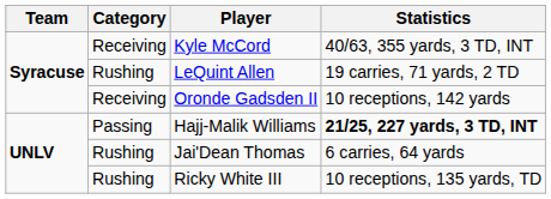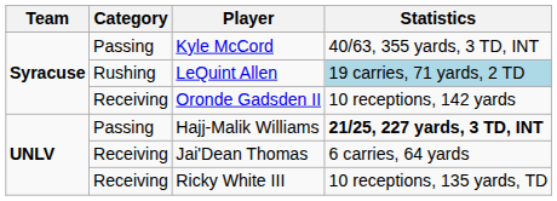Kyle McCord | Category: Receiving -> Passing
LeQuint Allen | Statistics: no background -> lightblue background
Jai'Dean Thomas | Category: Rushing -> Receiving
Ricky White III | Category: Rushing -> Receiving
